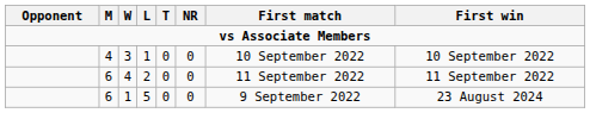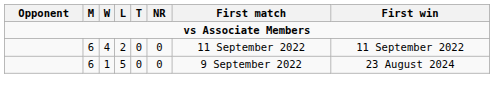- row: 4 | 3 | 1 | 0 | 0 | 10 September 2022 | 10 September 2022
